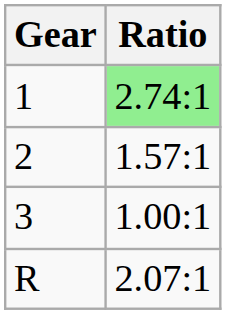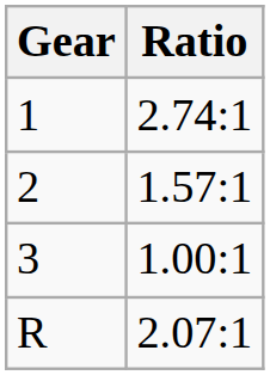1 | Ratio: lightgreen background -> no background
